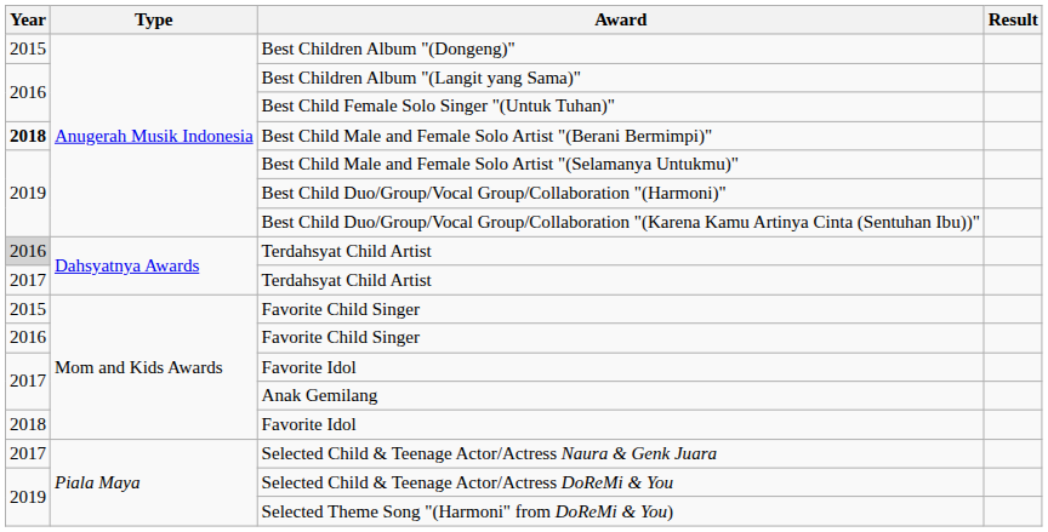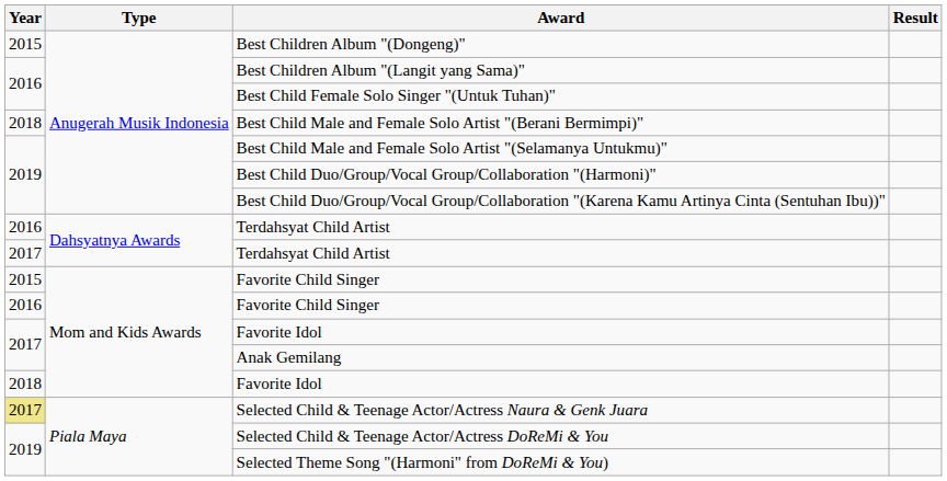Best Child Male and Female Solo Artist "(Berani Bermimpi)" | Year: bold -> normal
2016 / Terdahsyat Child Artist | Year: lightgrey background -> no background
Selected Child & Teenage Actor/Actress Naura & Genk Juara | Year: no background -> khaki background
